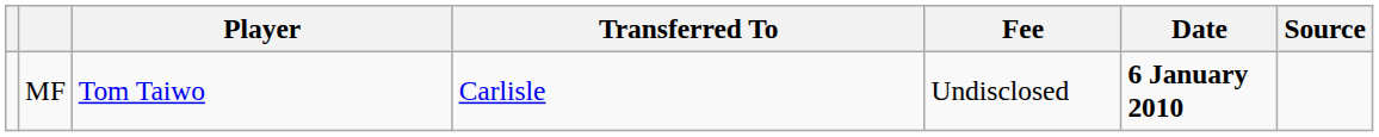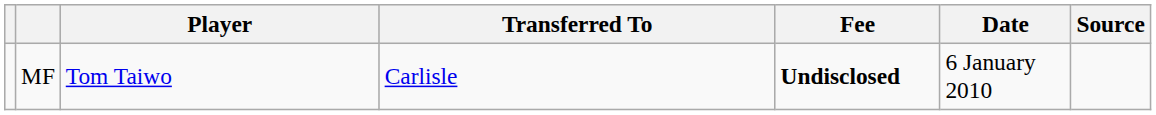MF | Fee: normal -> bold
MF | Date: bold -> normal
